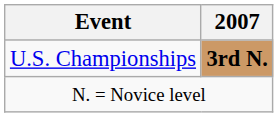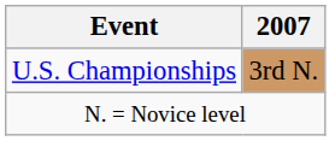U.S. Championships | 2007: bold -> normal
